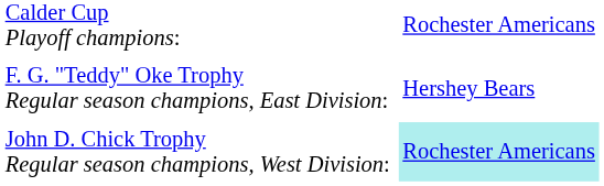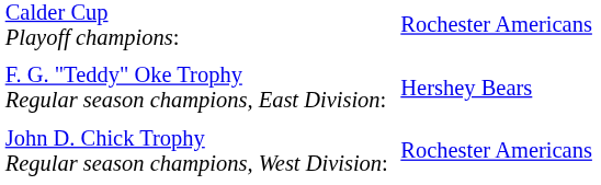row 3 | column 2: paleturquoise background -> no background
